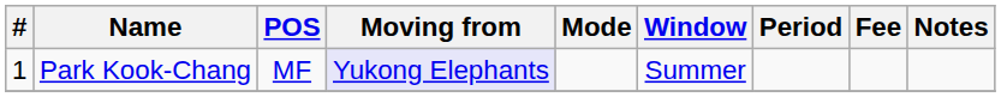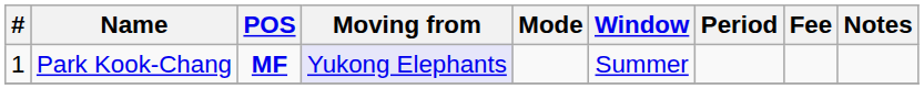Park Kook-Chang | POS: normal -> bold
